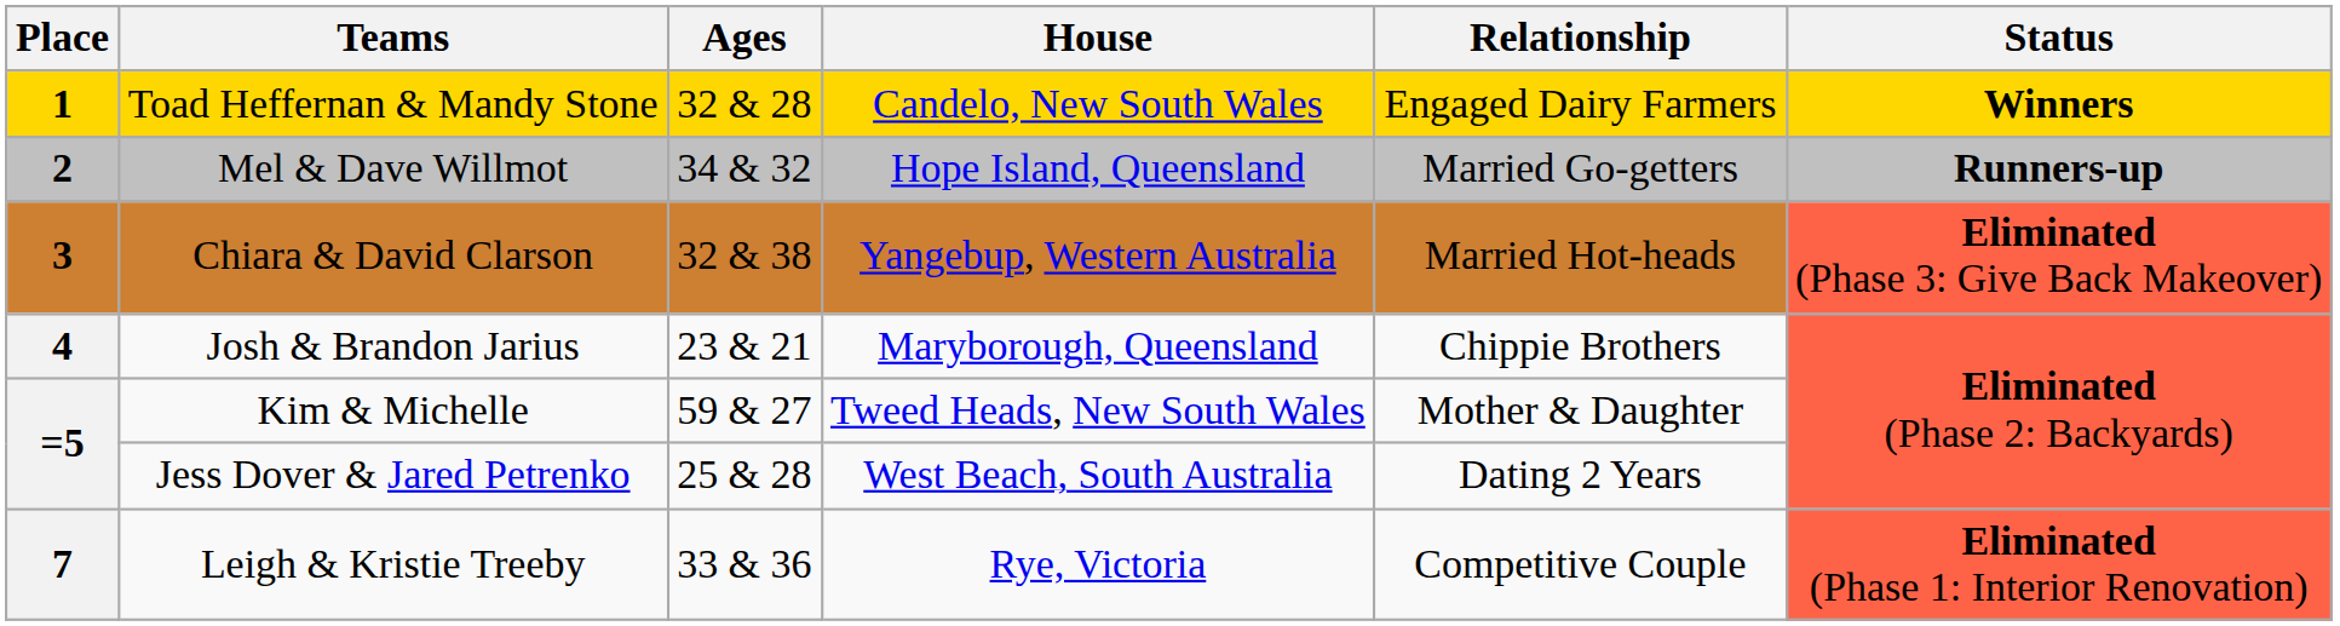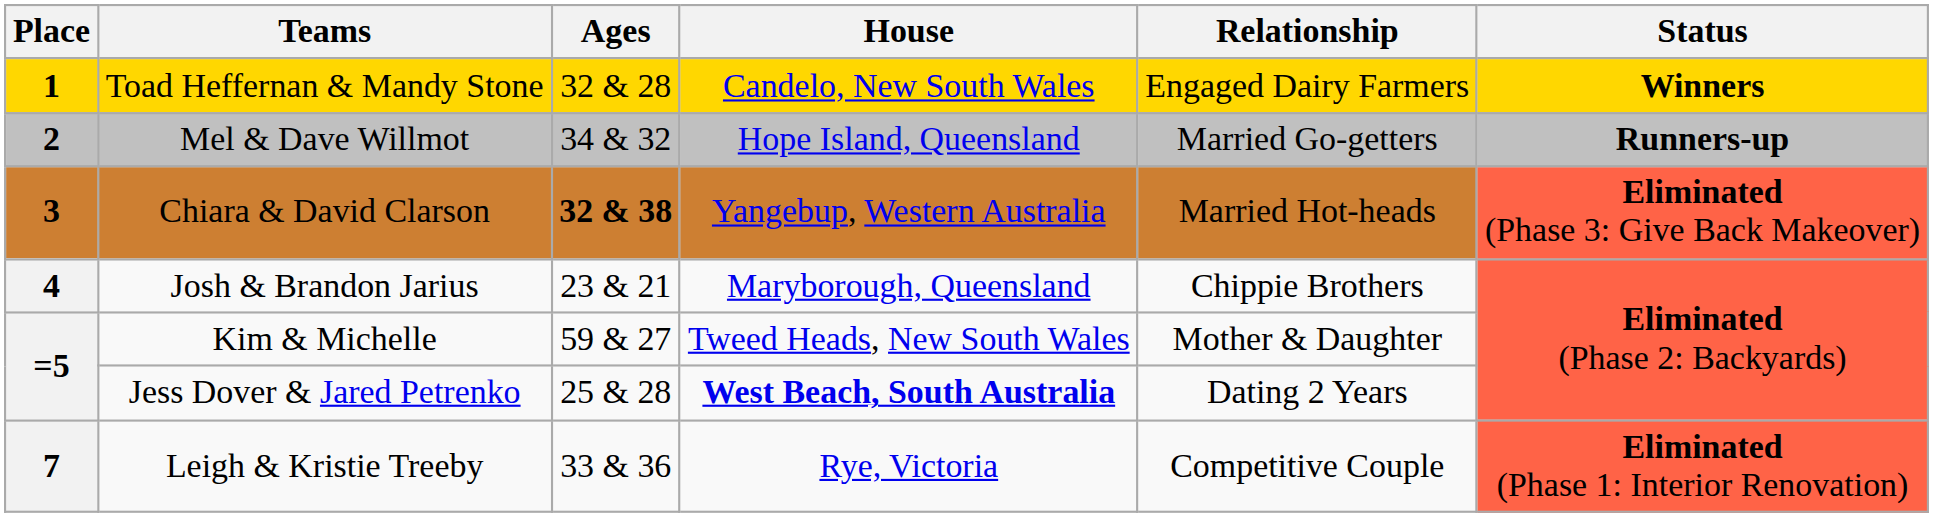Chiara & David Clarson | Ages: normal -> bold
Jess Dover & Jared Petrenko | House: normal -> bold
